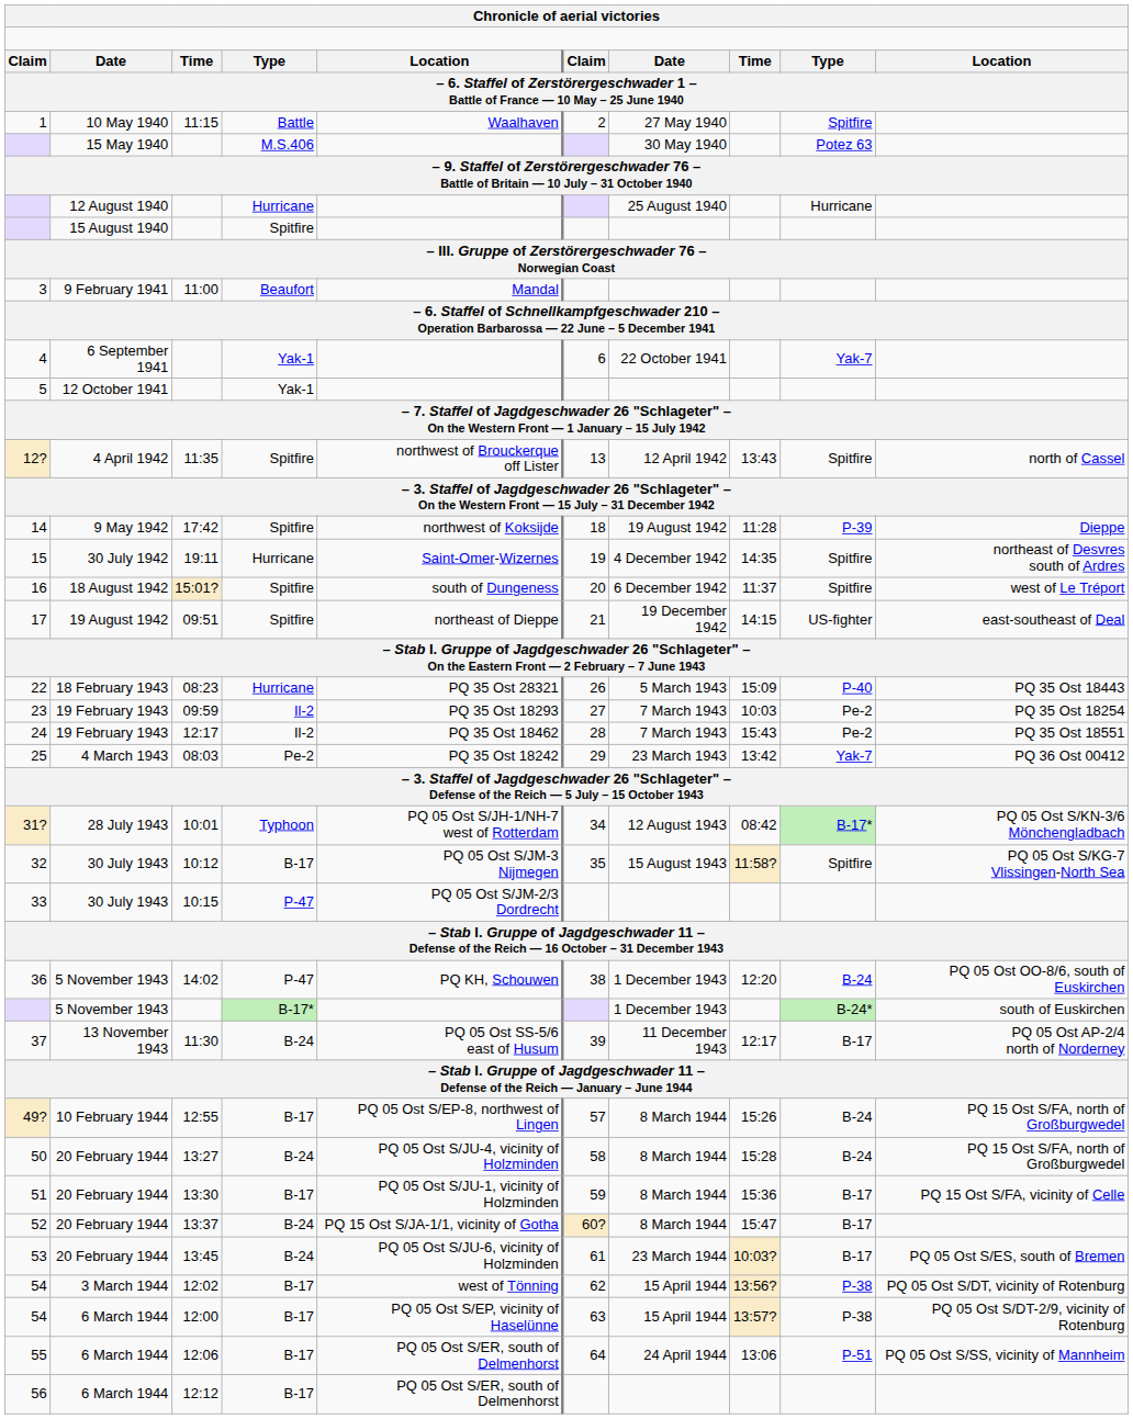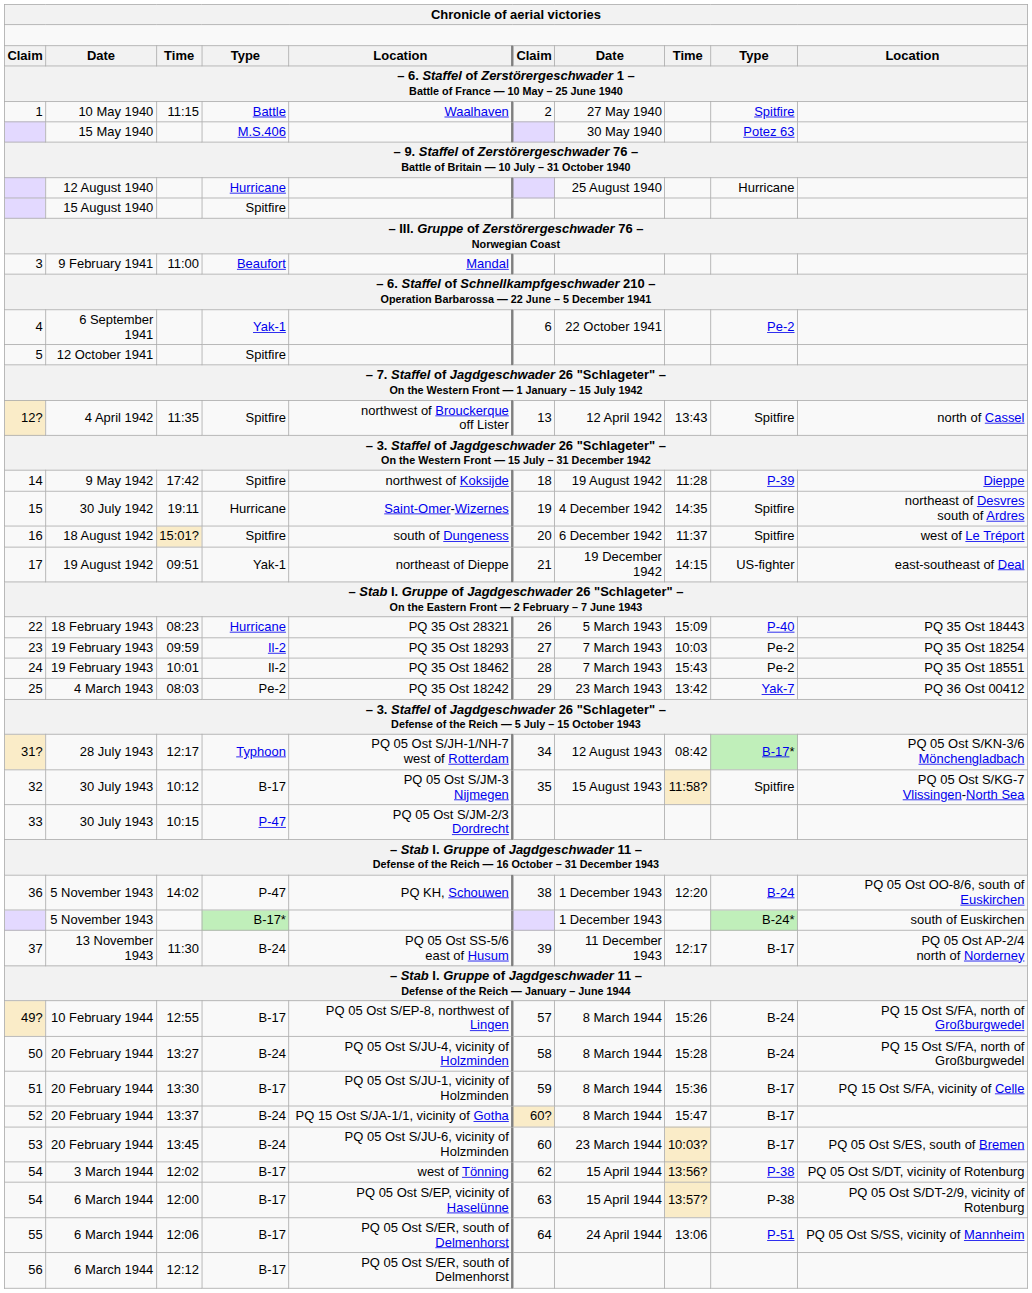4 | column 9: Yak-7 -> Pe-2
5 | column 4: Yak-1 -> Spitfire
17 | column 4: Spitfire -> Yak-1
24 | column 3: 12:17 -> 10:01
31? | column 3: 10:01 -> 12:17
53 | column 6: 61 -> 60
